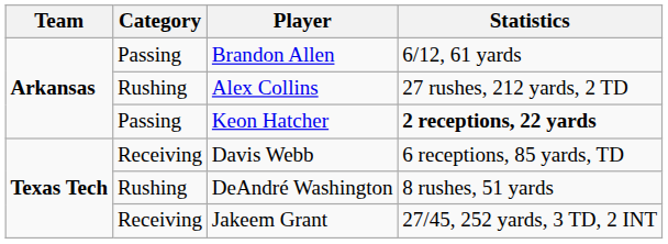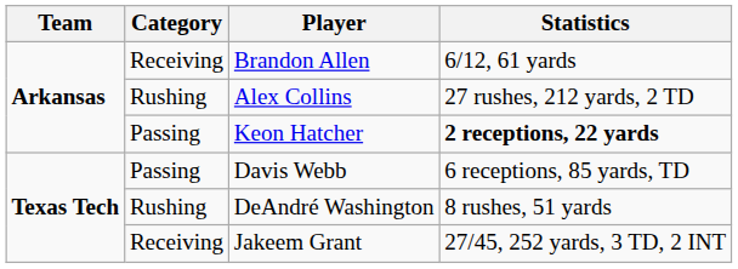Brandon Allen | Category: Passing -> Receiving
Davis Webb | Category: Receiving -> Passing
